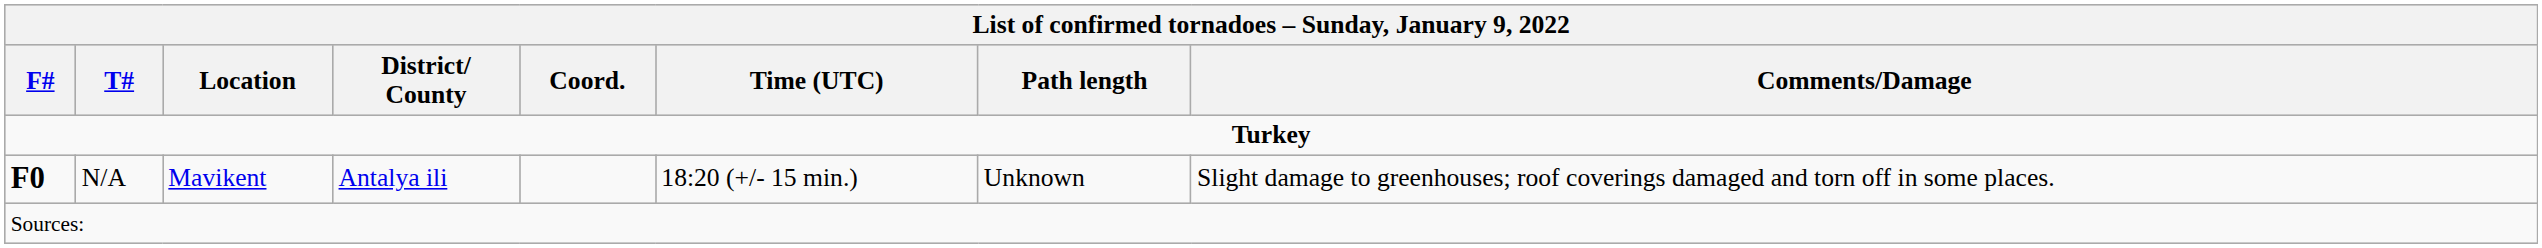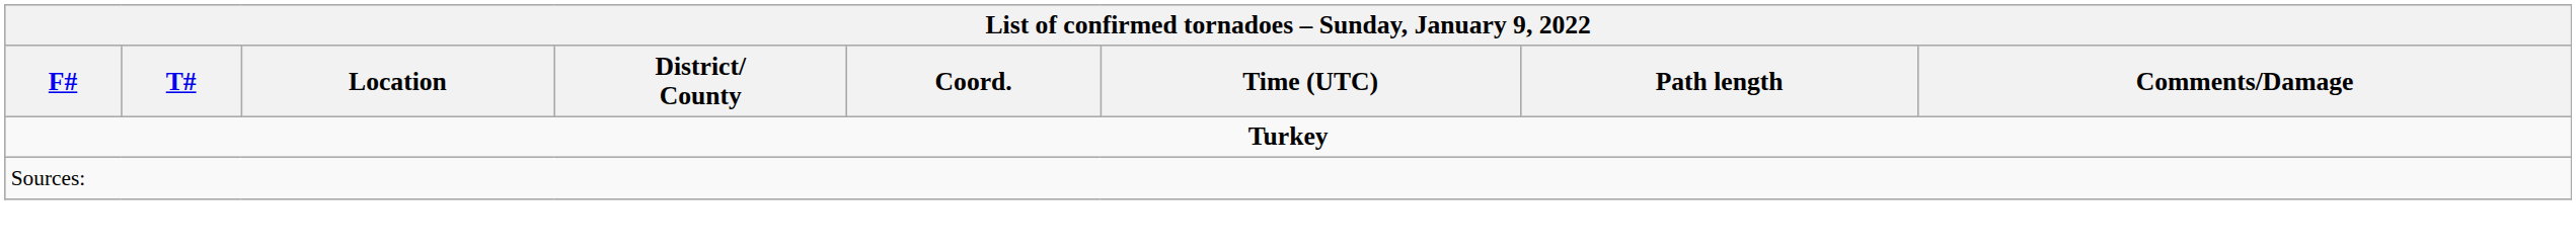- row: F0 | N/A | Mavikent | Antalya ili | 18:20 (+/- 15 min.) | Unknown | Slight damage to greenhouses; roof coverings damaged and torn off in some places.
